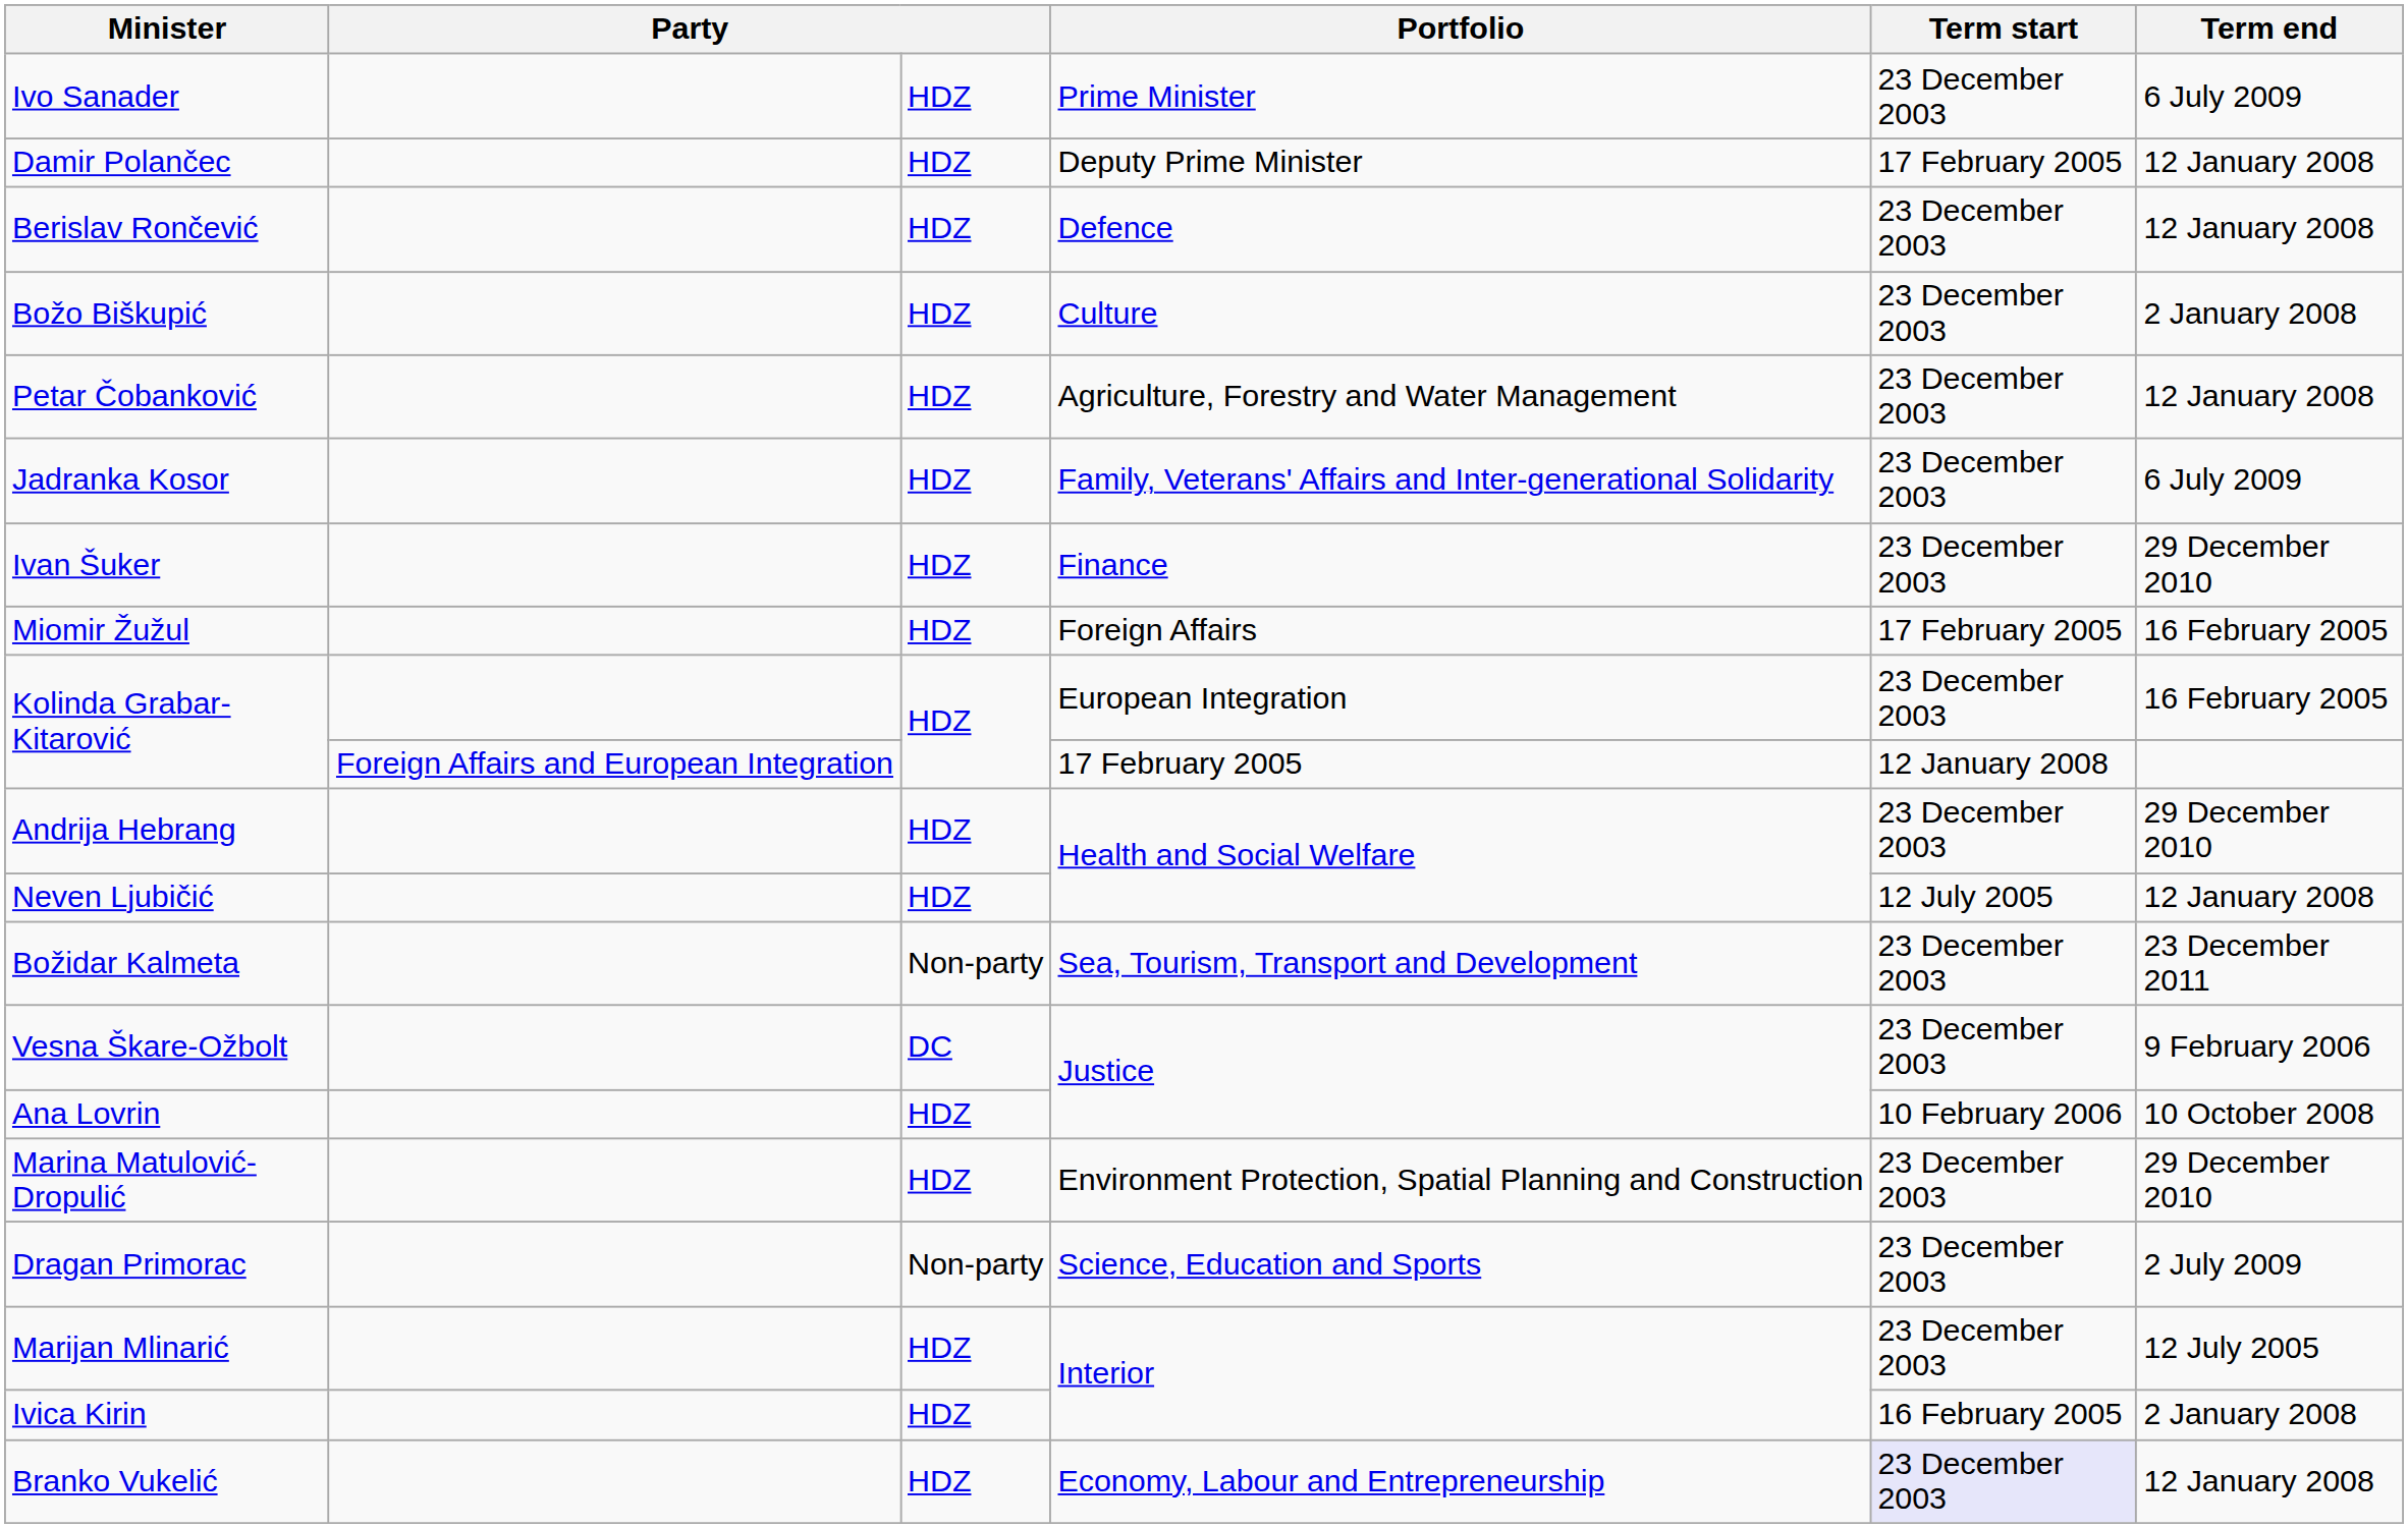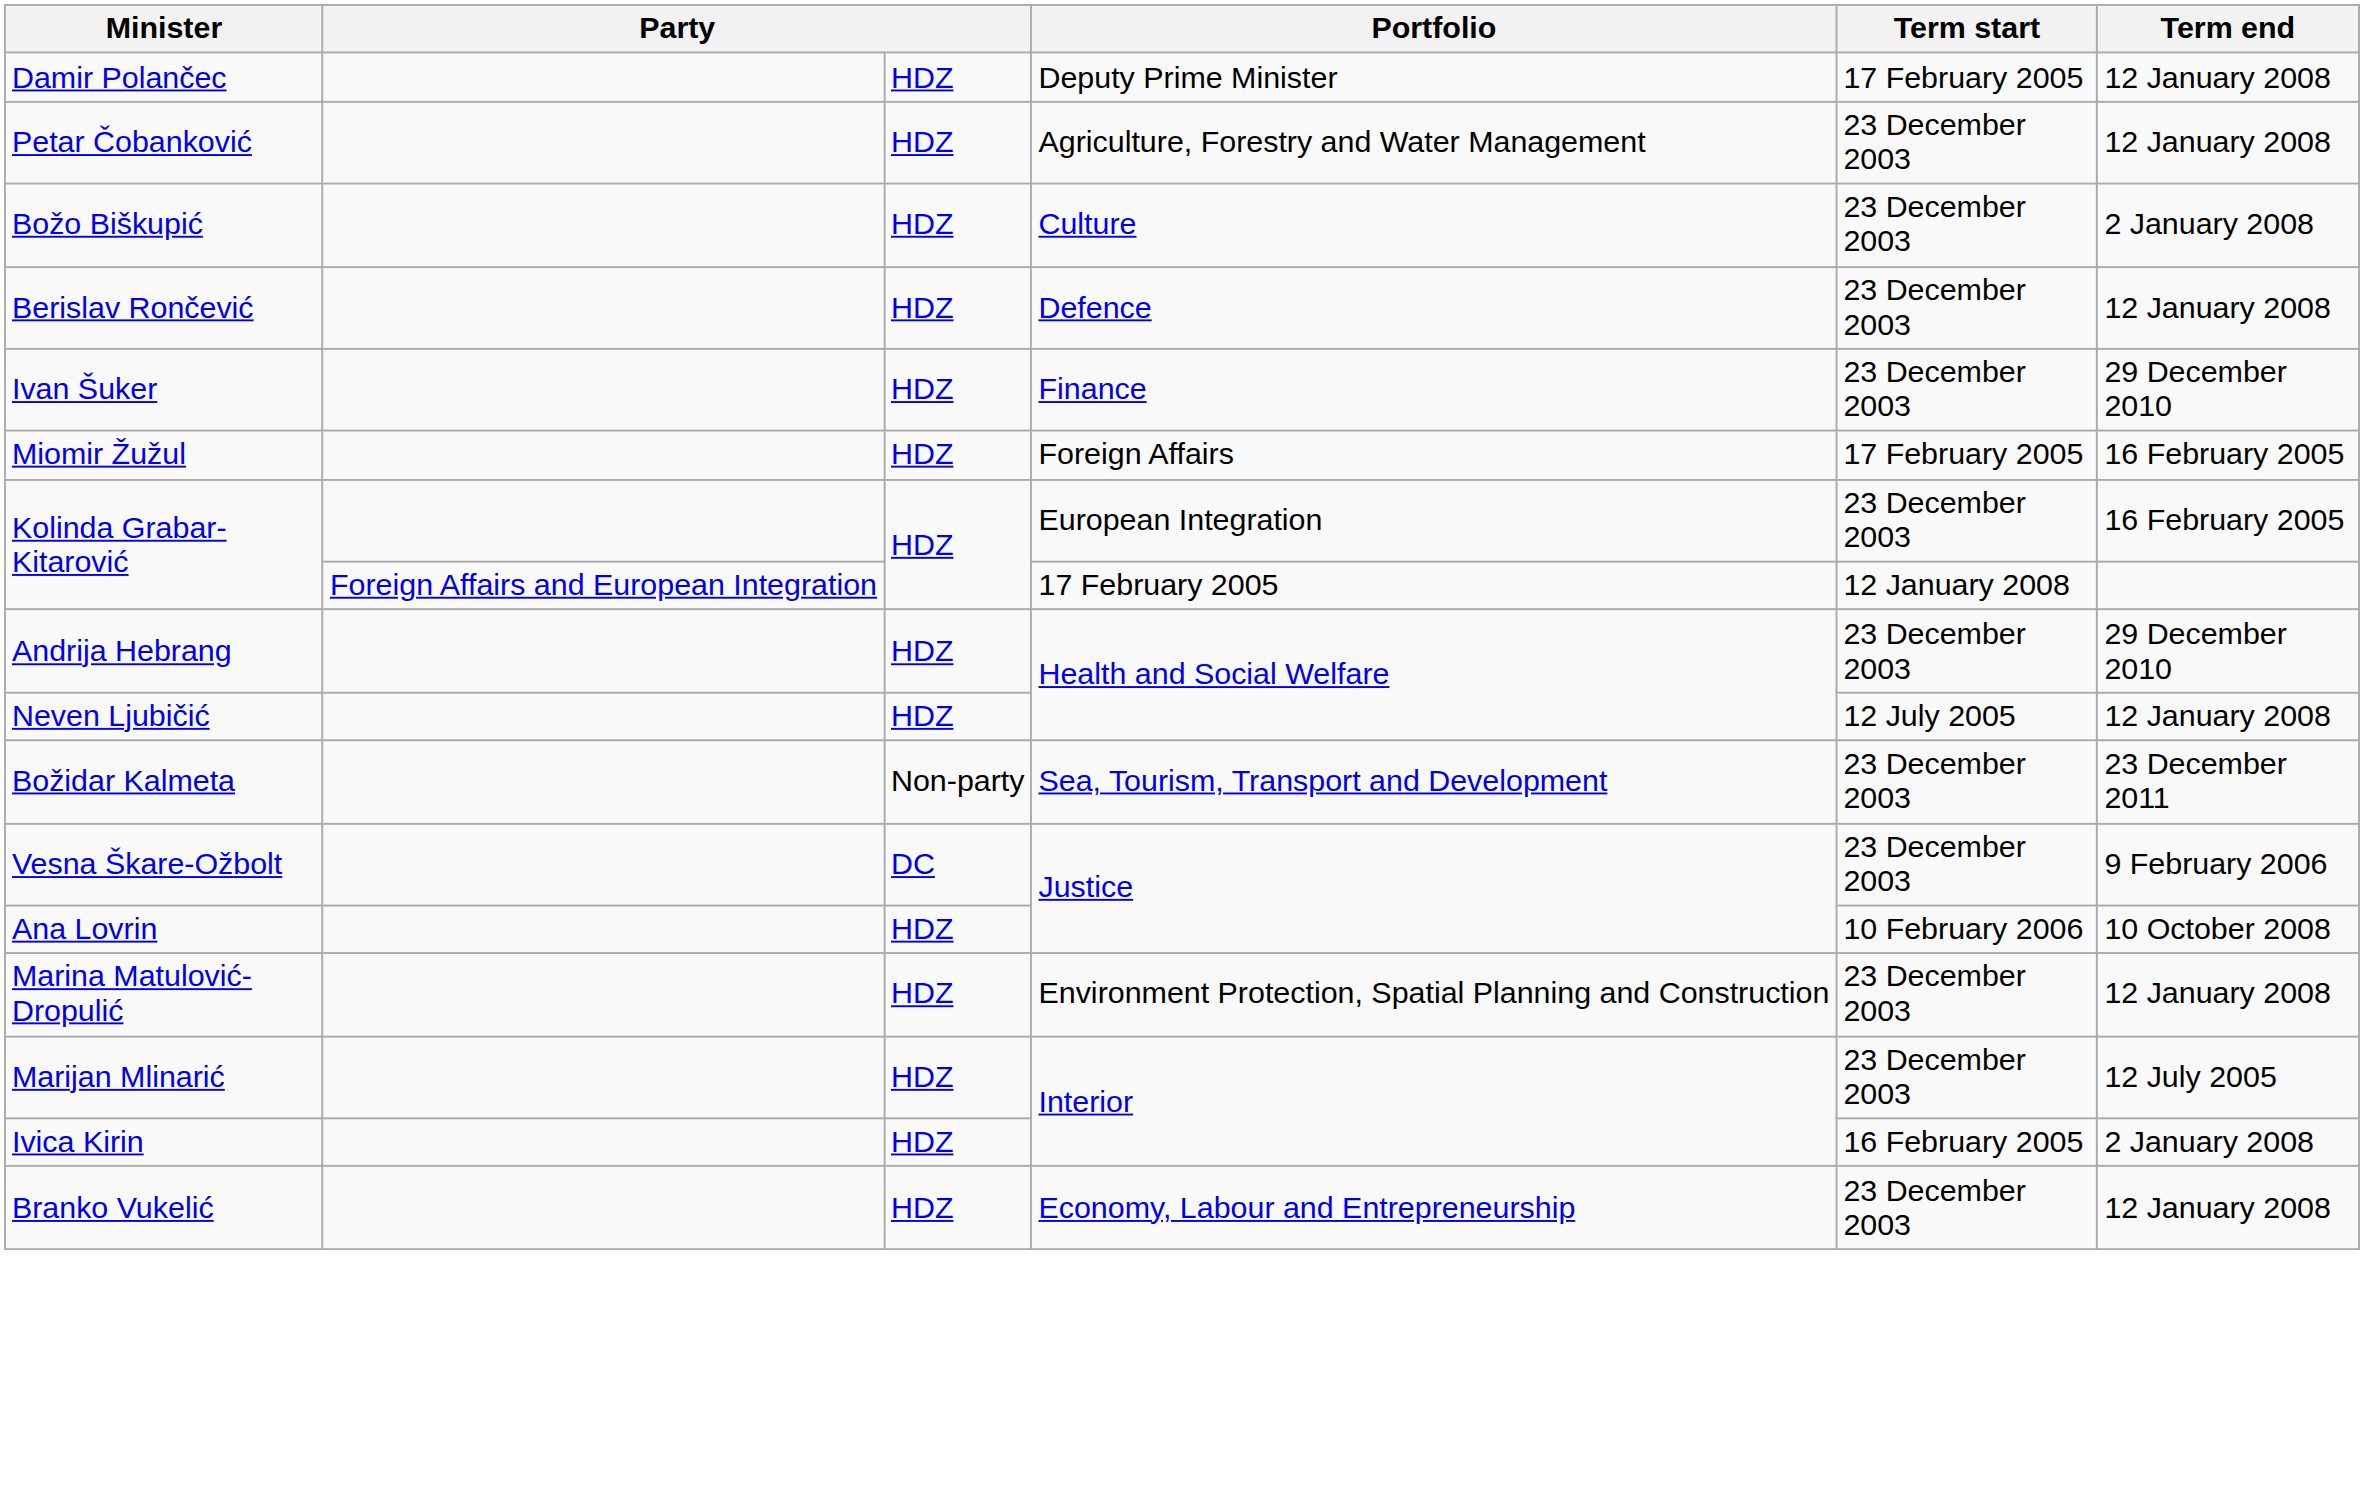- row: Ivo Sanader | HDZ | Prime Minister | 23 December 2003 | 6 July 2009
rows swapped: Petar Čobanković <-> Berislav Rončević
- row: Jadranka Kosor | HDZ | Family, Veterans' Affairs and Inter-generational Solidarity | 23 December 2003 | 6 July 2009
Marina Matulović-Dropulić | Term end: 29 December 2010 -> 12 January 2008
- row: Dragan Primorac | Non-party | Science, Education and Sports | 23 December 2003 | 2 July 2009
Branko Vukelić | Term start: lavender background -> no background
